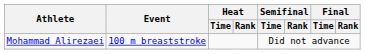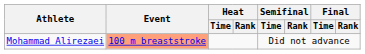Mohammad Alirezaei | Event: no background -> lightsalmon background
